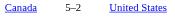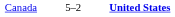Canada | column 3: normal -> bold
